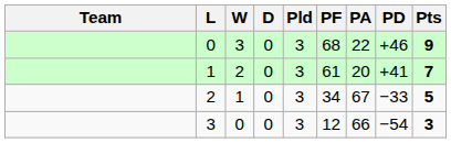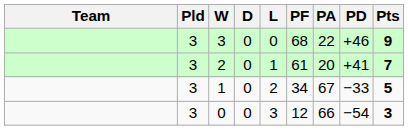columns swapped: Pld <-> L
